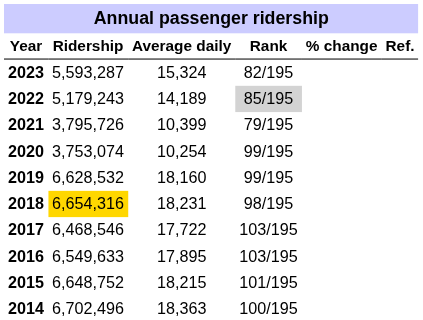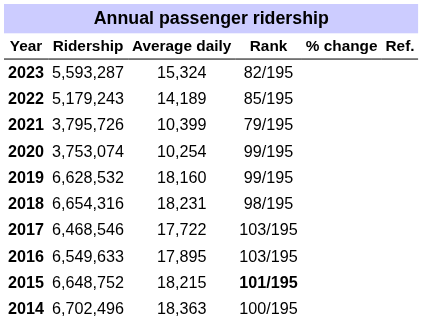2022 | Rank: lightgrey background -> no background
2018 | Ridership: gold background -> no background
2015 | Rank: normal -> bold
